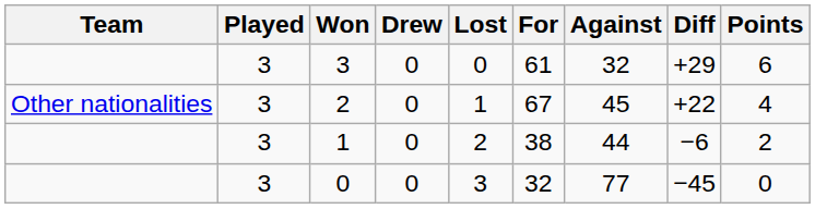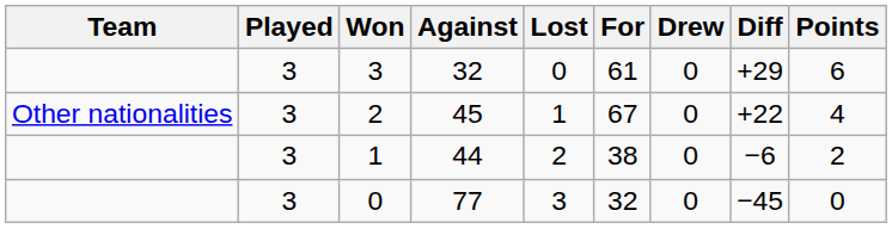columns swapped: Drew <-> Against
